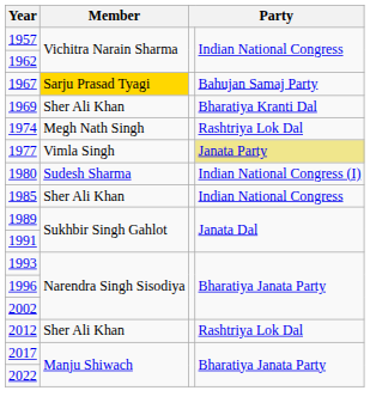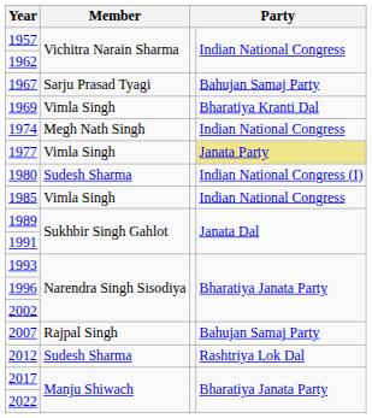1967 | Member: gold background -> no background
1969 | Member: Sher Ali Khan -> Vimla Singh
1974 | column 4: Rashtriya Lok Dal -> Indian National Congress
1985 | Member: Sher Ali Khan -> Vimla Singh
+ row: 2007 | Rajpal Singh | Bahujan Samaj Party
2012 | Member: Sher Ali Khan -> Sudesh Sharma
